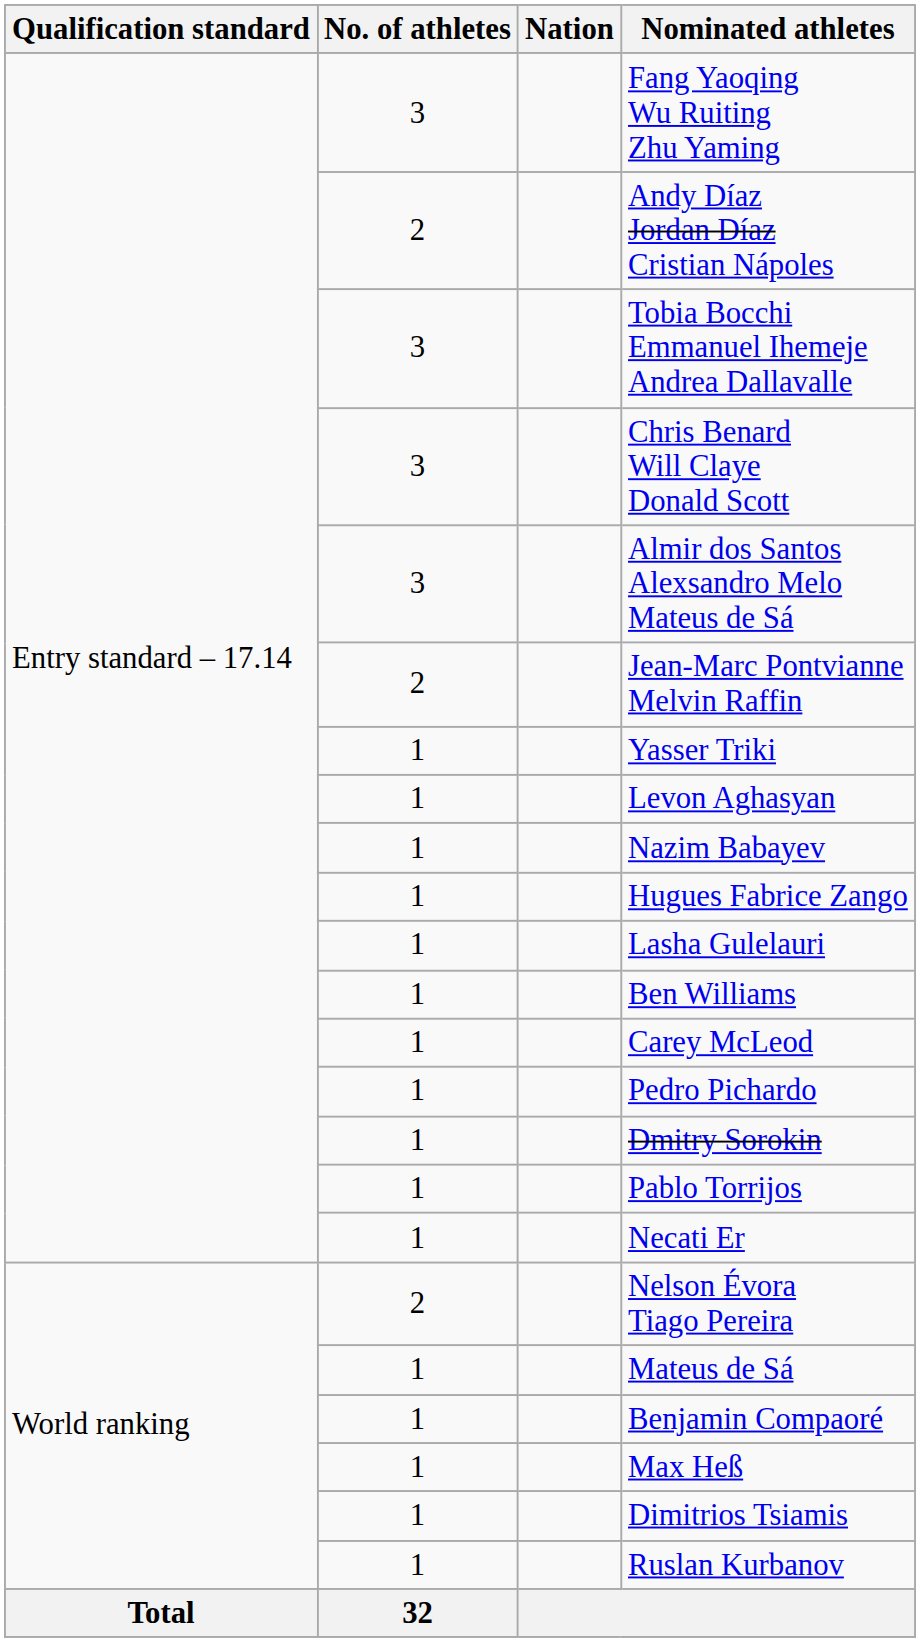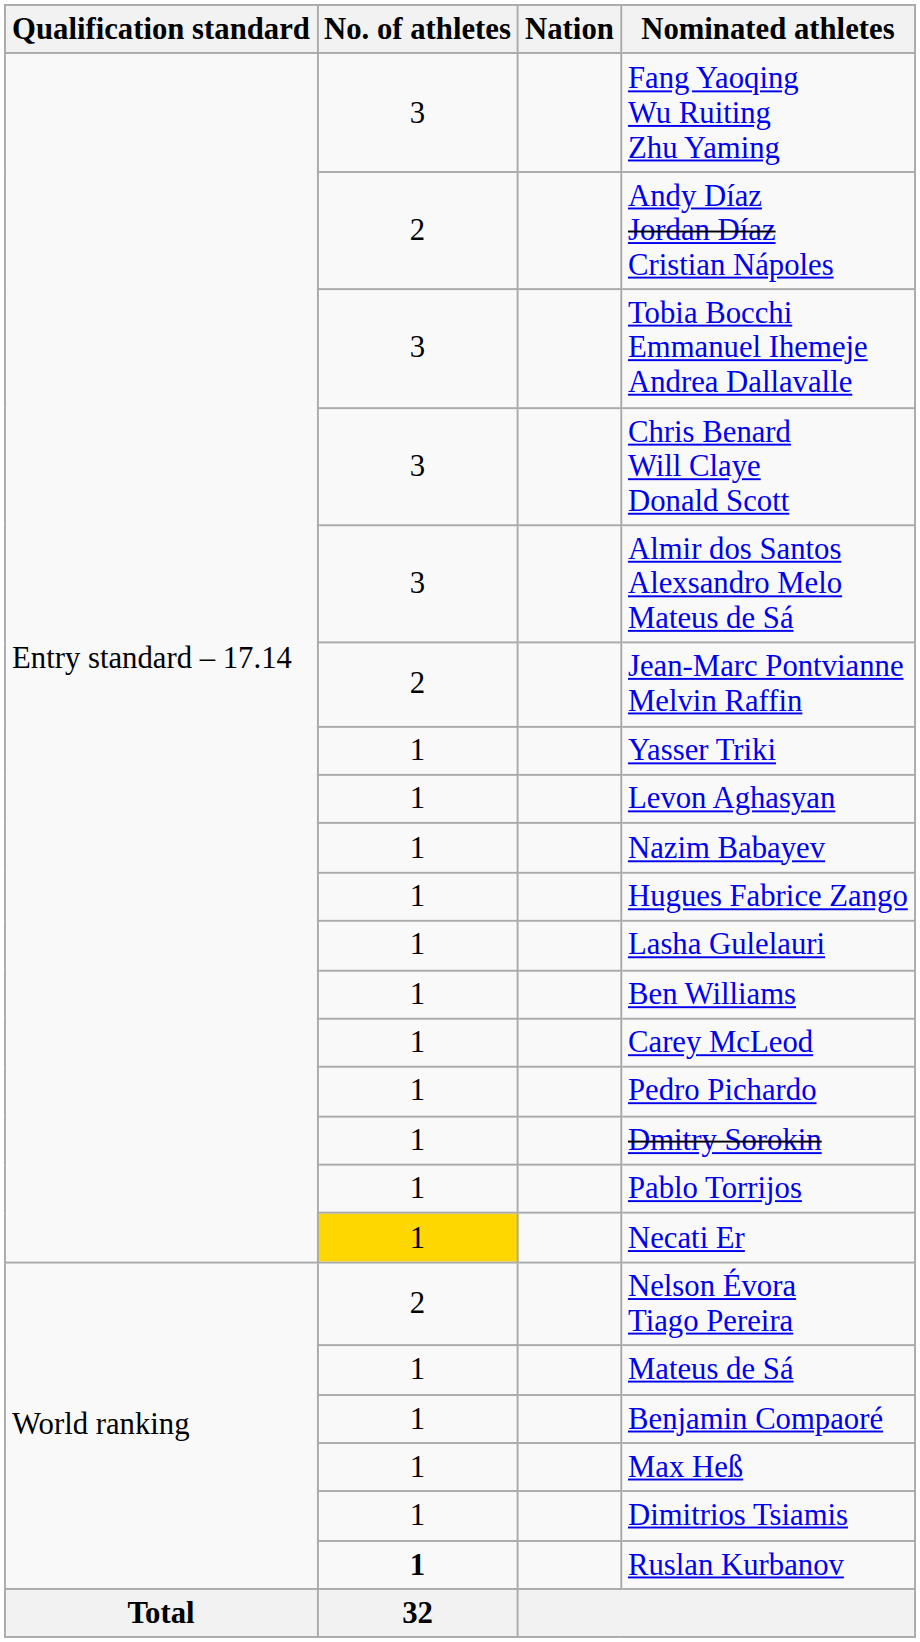Necati Er | No. of athletes: no background -> gold background
Ruslan Kurbanov | No. of athletes: normal -> bold
